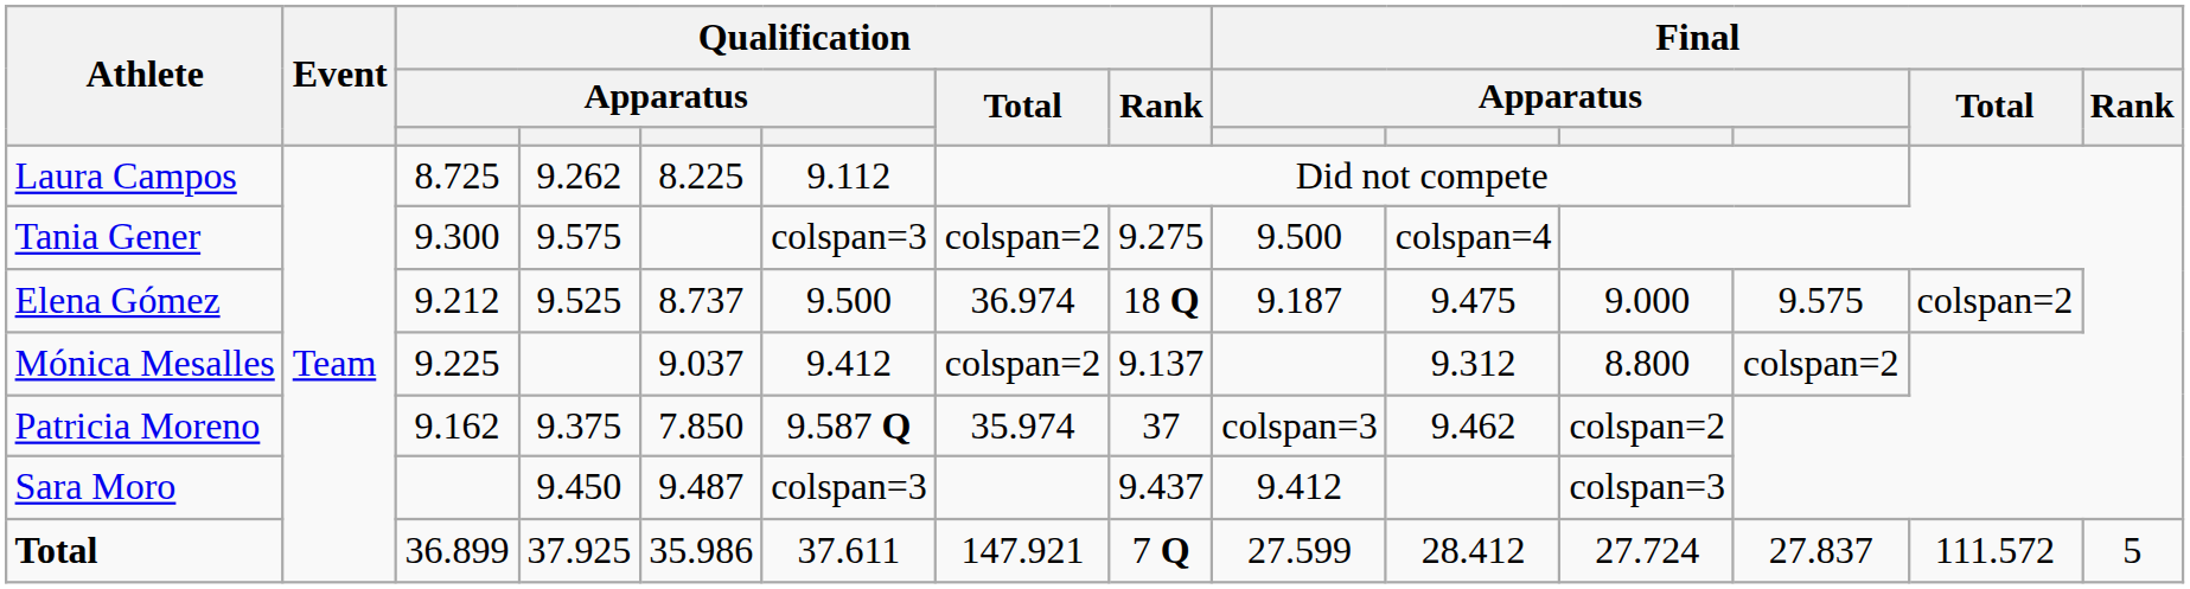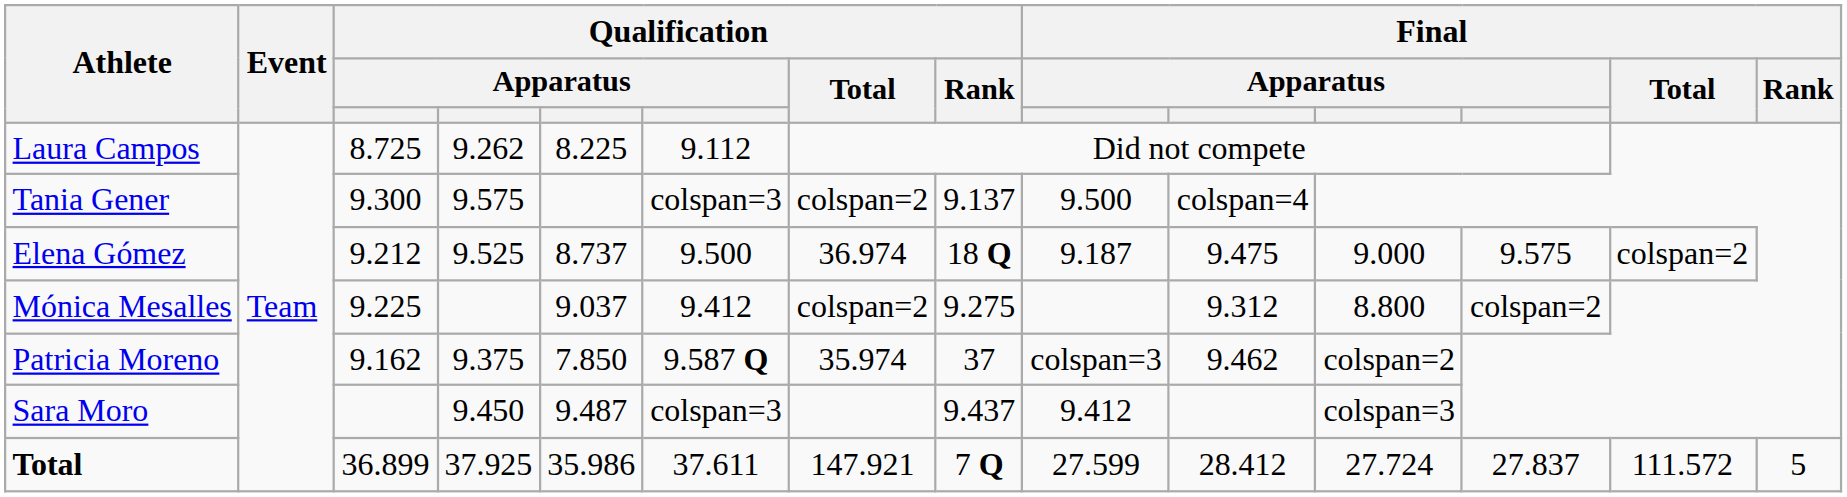Tania Gener | Qualification / Rank: 9.275 -> 9.137
Mónica Mesalles | Qualification / Rank: 9.137 -> 9.275
